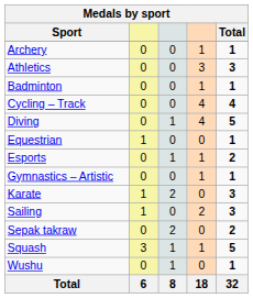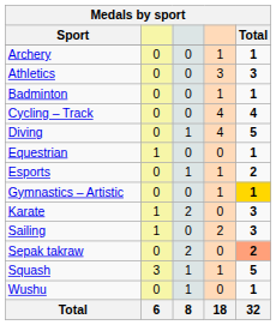Gymnastics – Artistic | Total: no background -> gold background
Sepak takraw | Total: no background -> lightsalmon background
